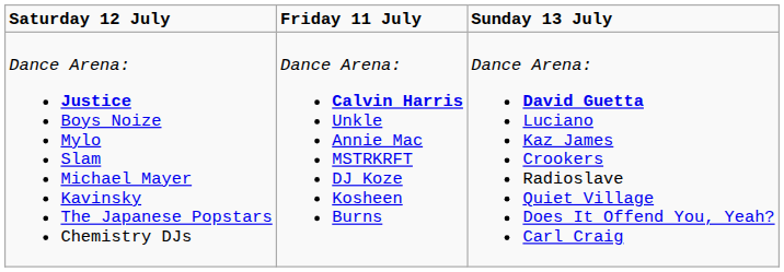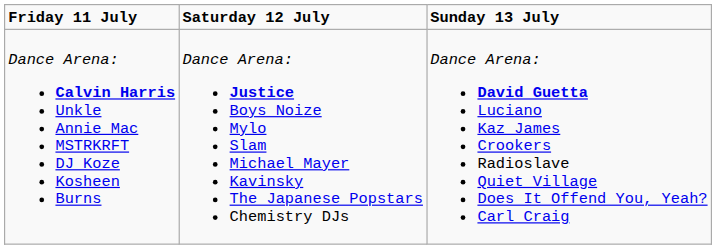columns swapped: Friday 11 July <-> Saturday 12 July
